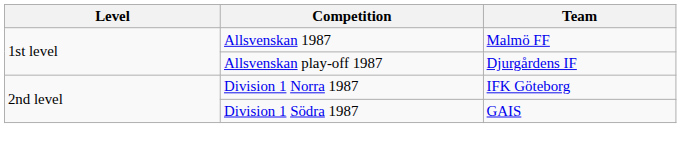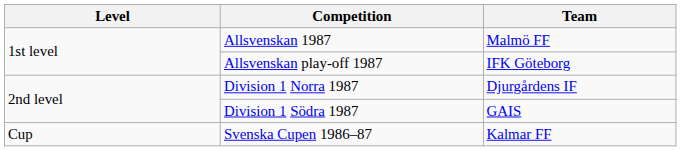Allsvenskan play-off 1987 | Team: Djurgårdens IF -> IFK Göteborg
Division 1 Norra 1987 | Team: IFK Göteborg -> Djurgårdens IF
+ row: Cup | Svenska Cupen 1986–87 | Kalmar FF
